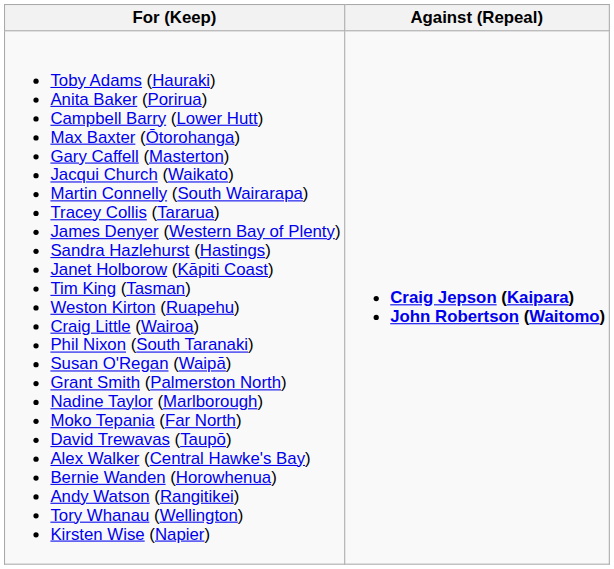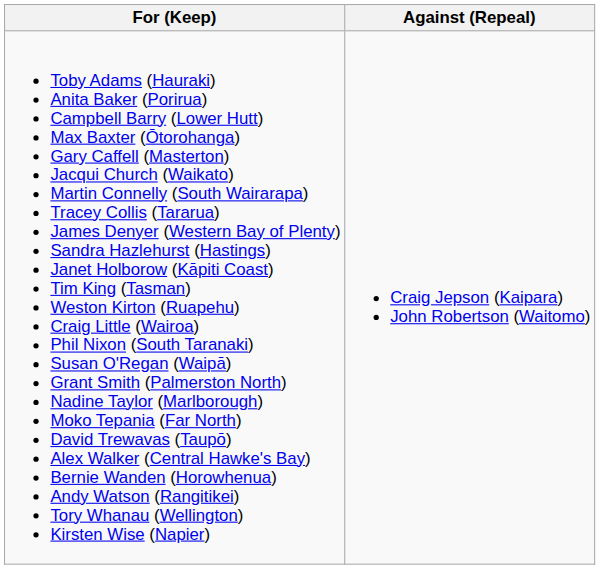row 2 | Against (Repeal): bold -> normal
